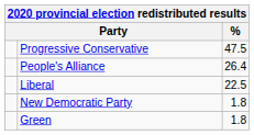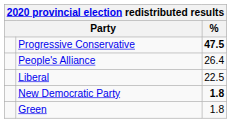Progressive Conservative | %: normal -> bold
New Democratic Party | %: normal -> bold
